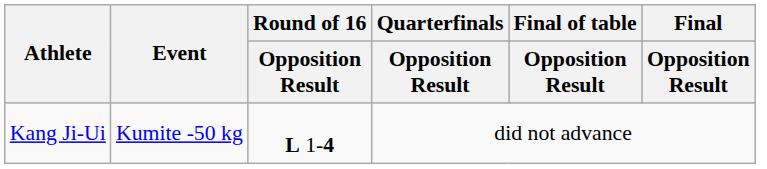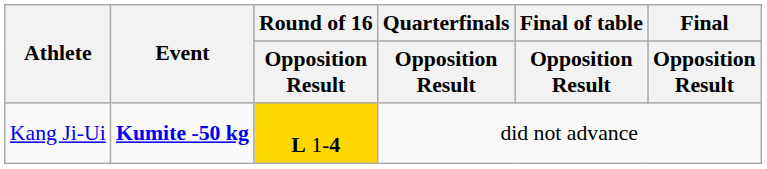Kang Ji-Ui | Event: normal -> bold
Kang Ji-Ui | Round of 16 / Opposition Result: no background -> gold background
